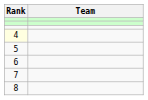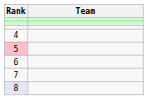row 5 | Rank: lightyellow background -> no background
row 6 | Rank: no background -> pink background
row 9 | Rank: no background -> lavender background
